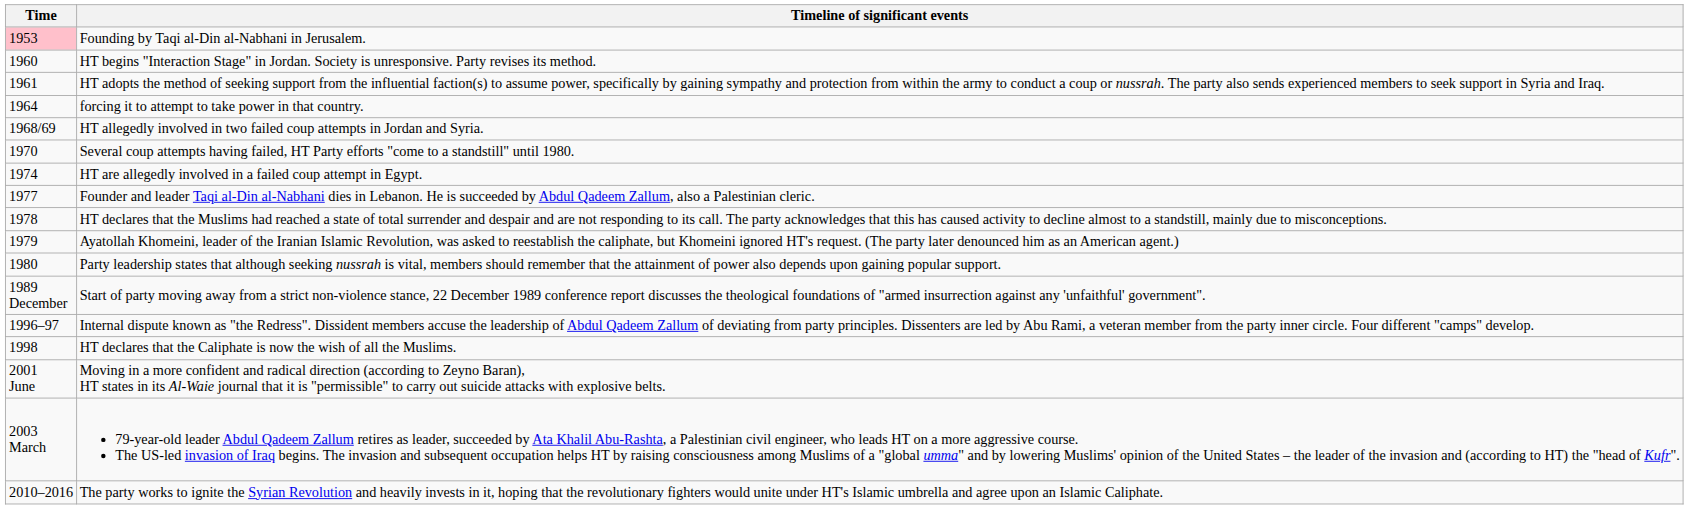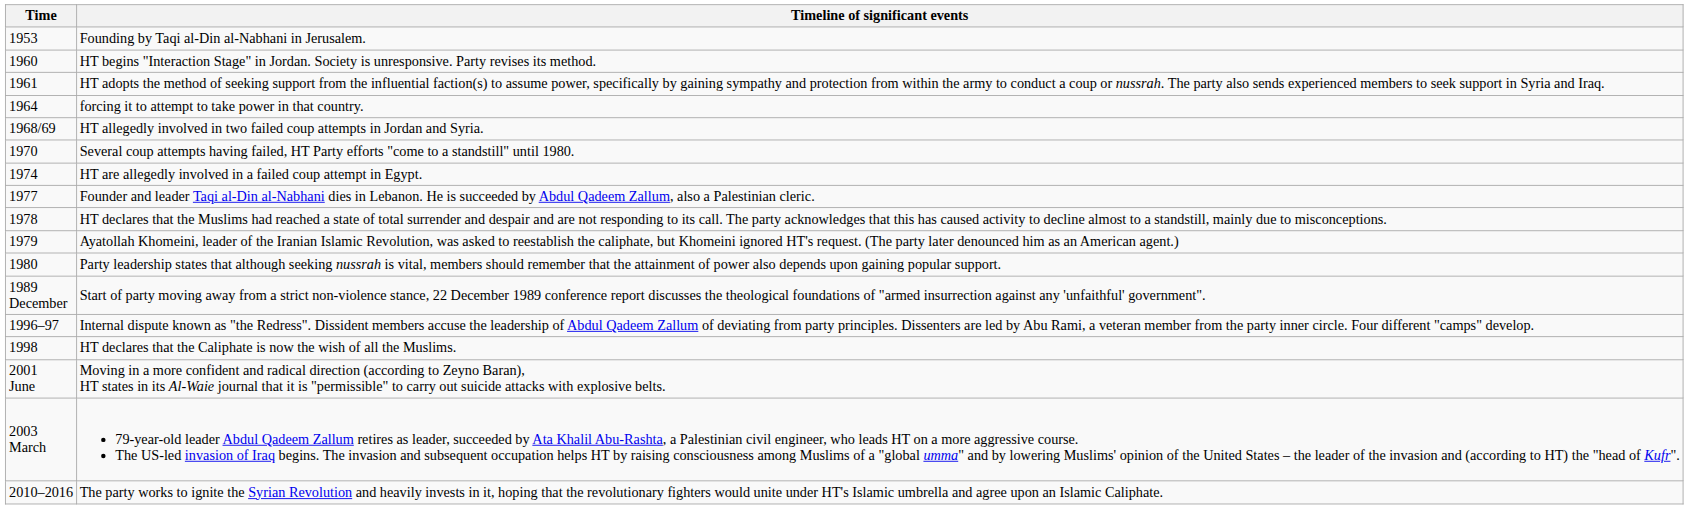Founding by Taqi al-Din al-Nabhani in Jerusalem. | Time: pink background -> no background
